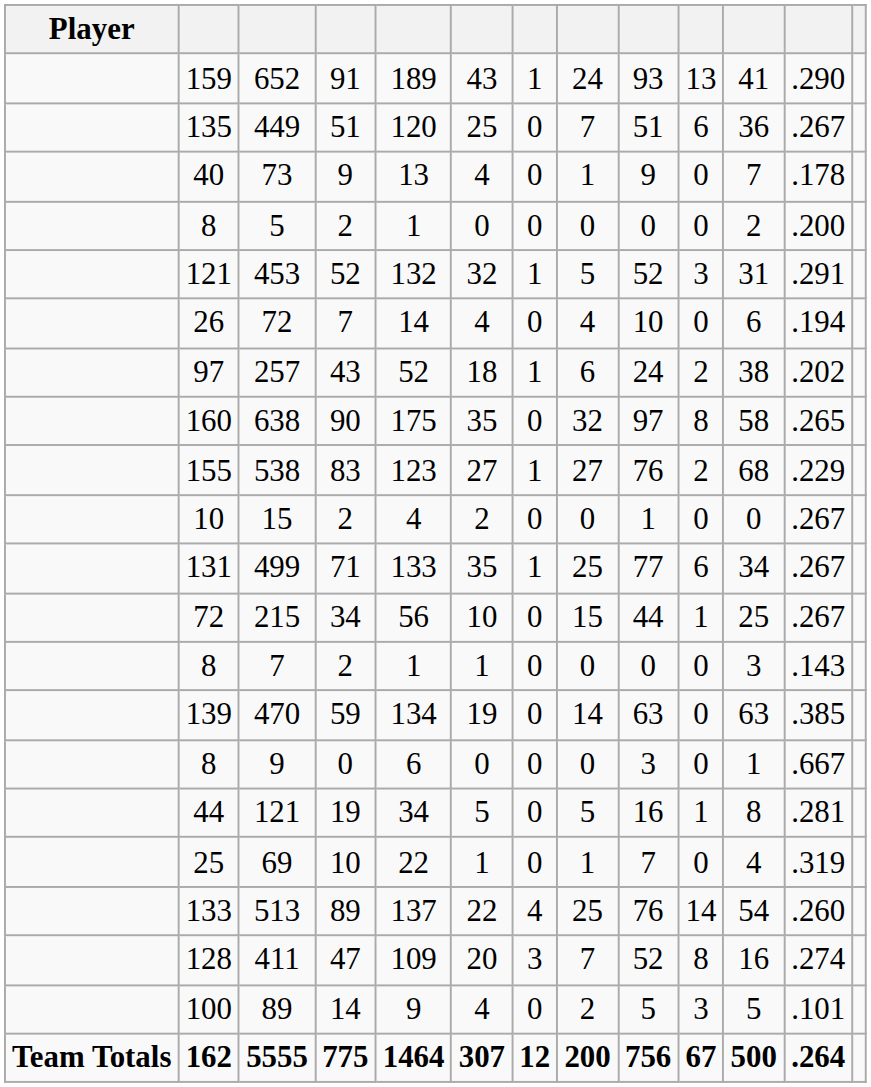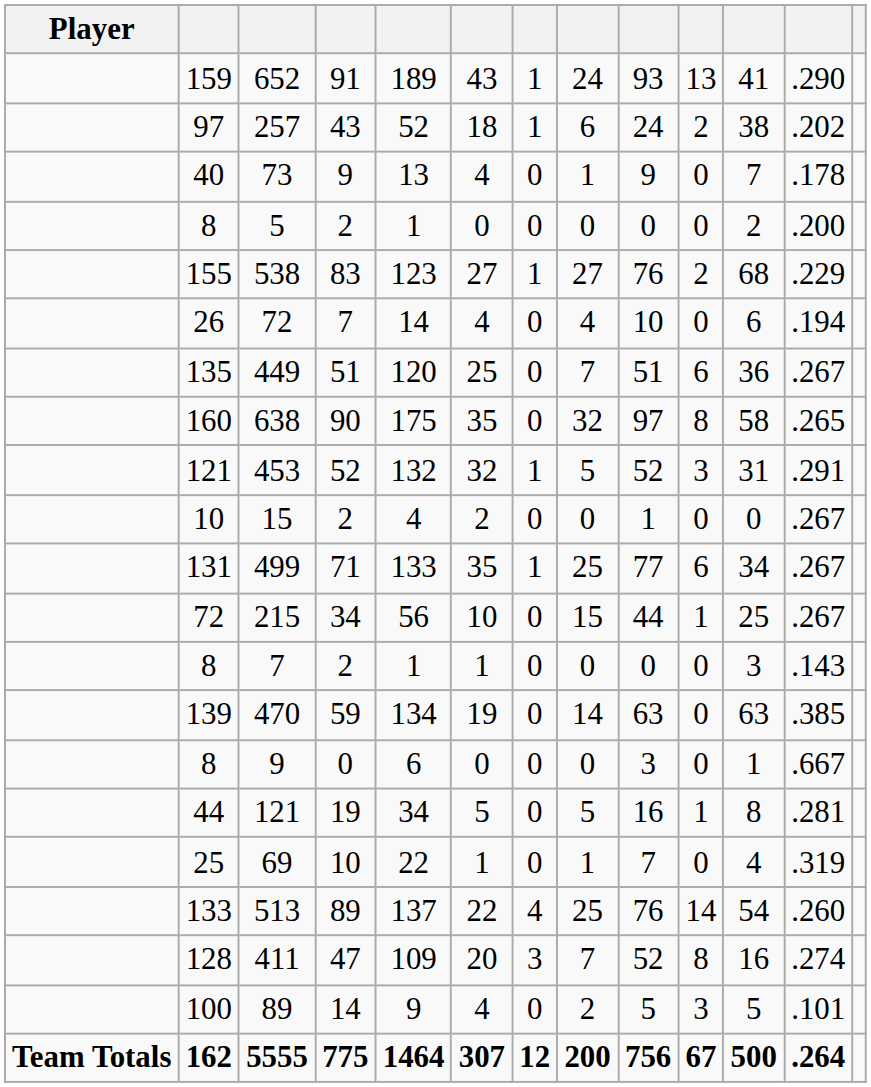rows swapped: 257 <-> 449
rows swapped: 538 <-> 453
